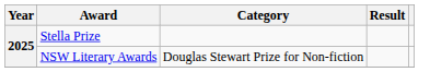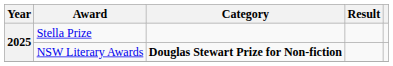NSW Literary Awards | Category: normal -> bold
